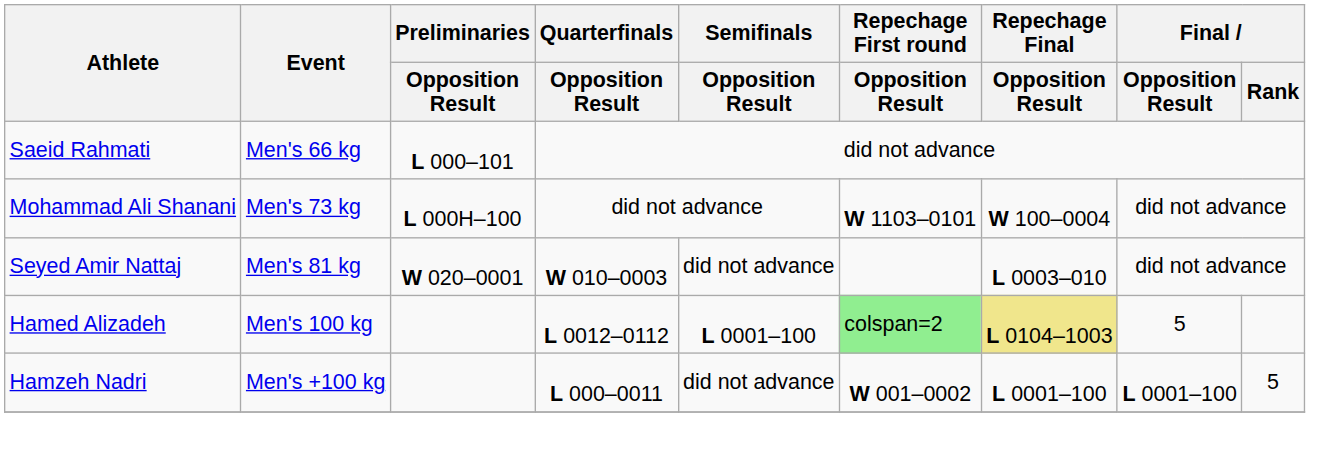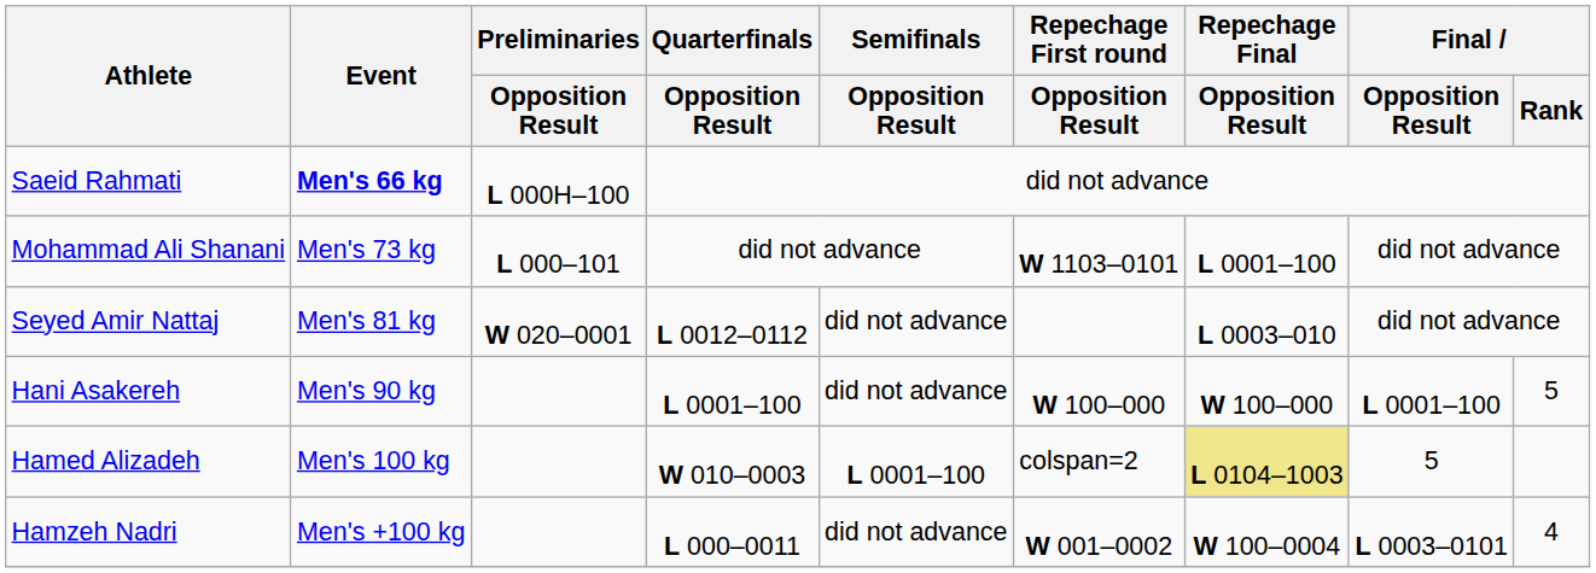Saeid Rahmati | Event: normal -> bold
Saeid Rahmati | Preliminaries / Opposition Result: L 000–101 -> L 000H–100
Mohammad Ali Shanani | Preliminaries / Opposition Result: L 000H–100 -> L 000–101
Mohammad Ali Shanani | Repechage Final / Opposition Result: W 100–0004 -> L 0001–100
Seyed Amir Nattaj | Quarterfinals / Opposition Result: W 010–0003 -> L 0012–0112
+ row: Hani Asakereh | Men's 90 kg | L 0001–100 | did not advance | W 100–000 | W 100–000 | L 0001–100 | 5
Hamed Alizadeh | Quarterfinals / Opposition Result: L 0012–0112 -> W 010–0003
Hamed Alizadeh | Repechage First round / Opposition Result: lightgreen background -> no background
Hamzeh Nadri | Repechage Final / Opposition Result: L 0001–100 -> W 100–0004
Hamzeh Nadri | Final / Opposition Result: L 0001–100 -> L 0003–0101
Hamzeh Nadri | Final / Rank: 5 -> 4
